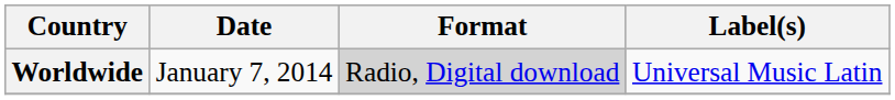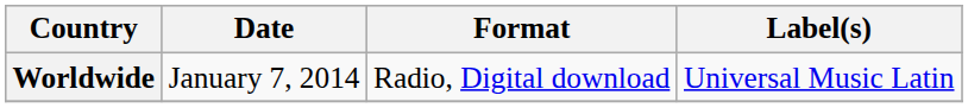Worldwide | Format: lightgrey background -> no background
